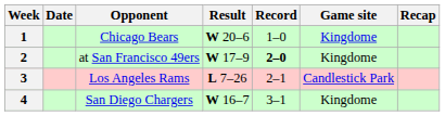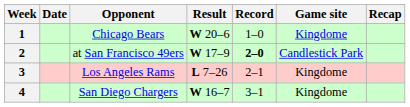2 | Game site: Kingdome -> Candlestick Park
3 | Game site: Candlestick Park -> Kingdome
